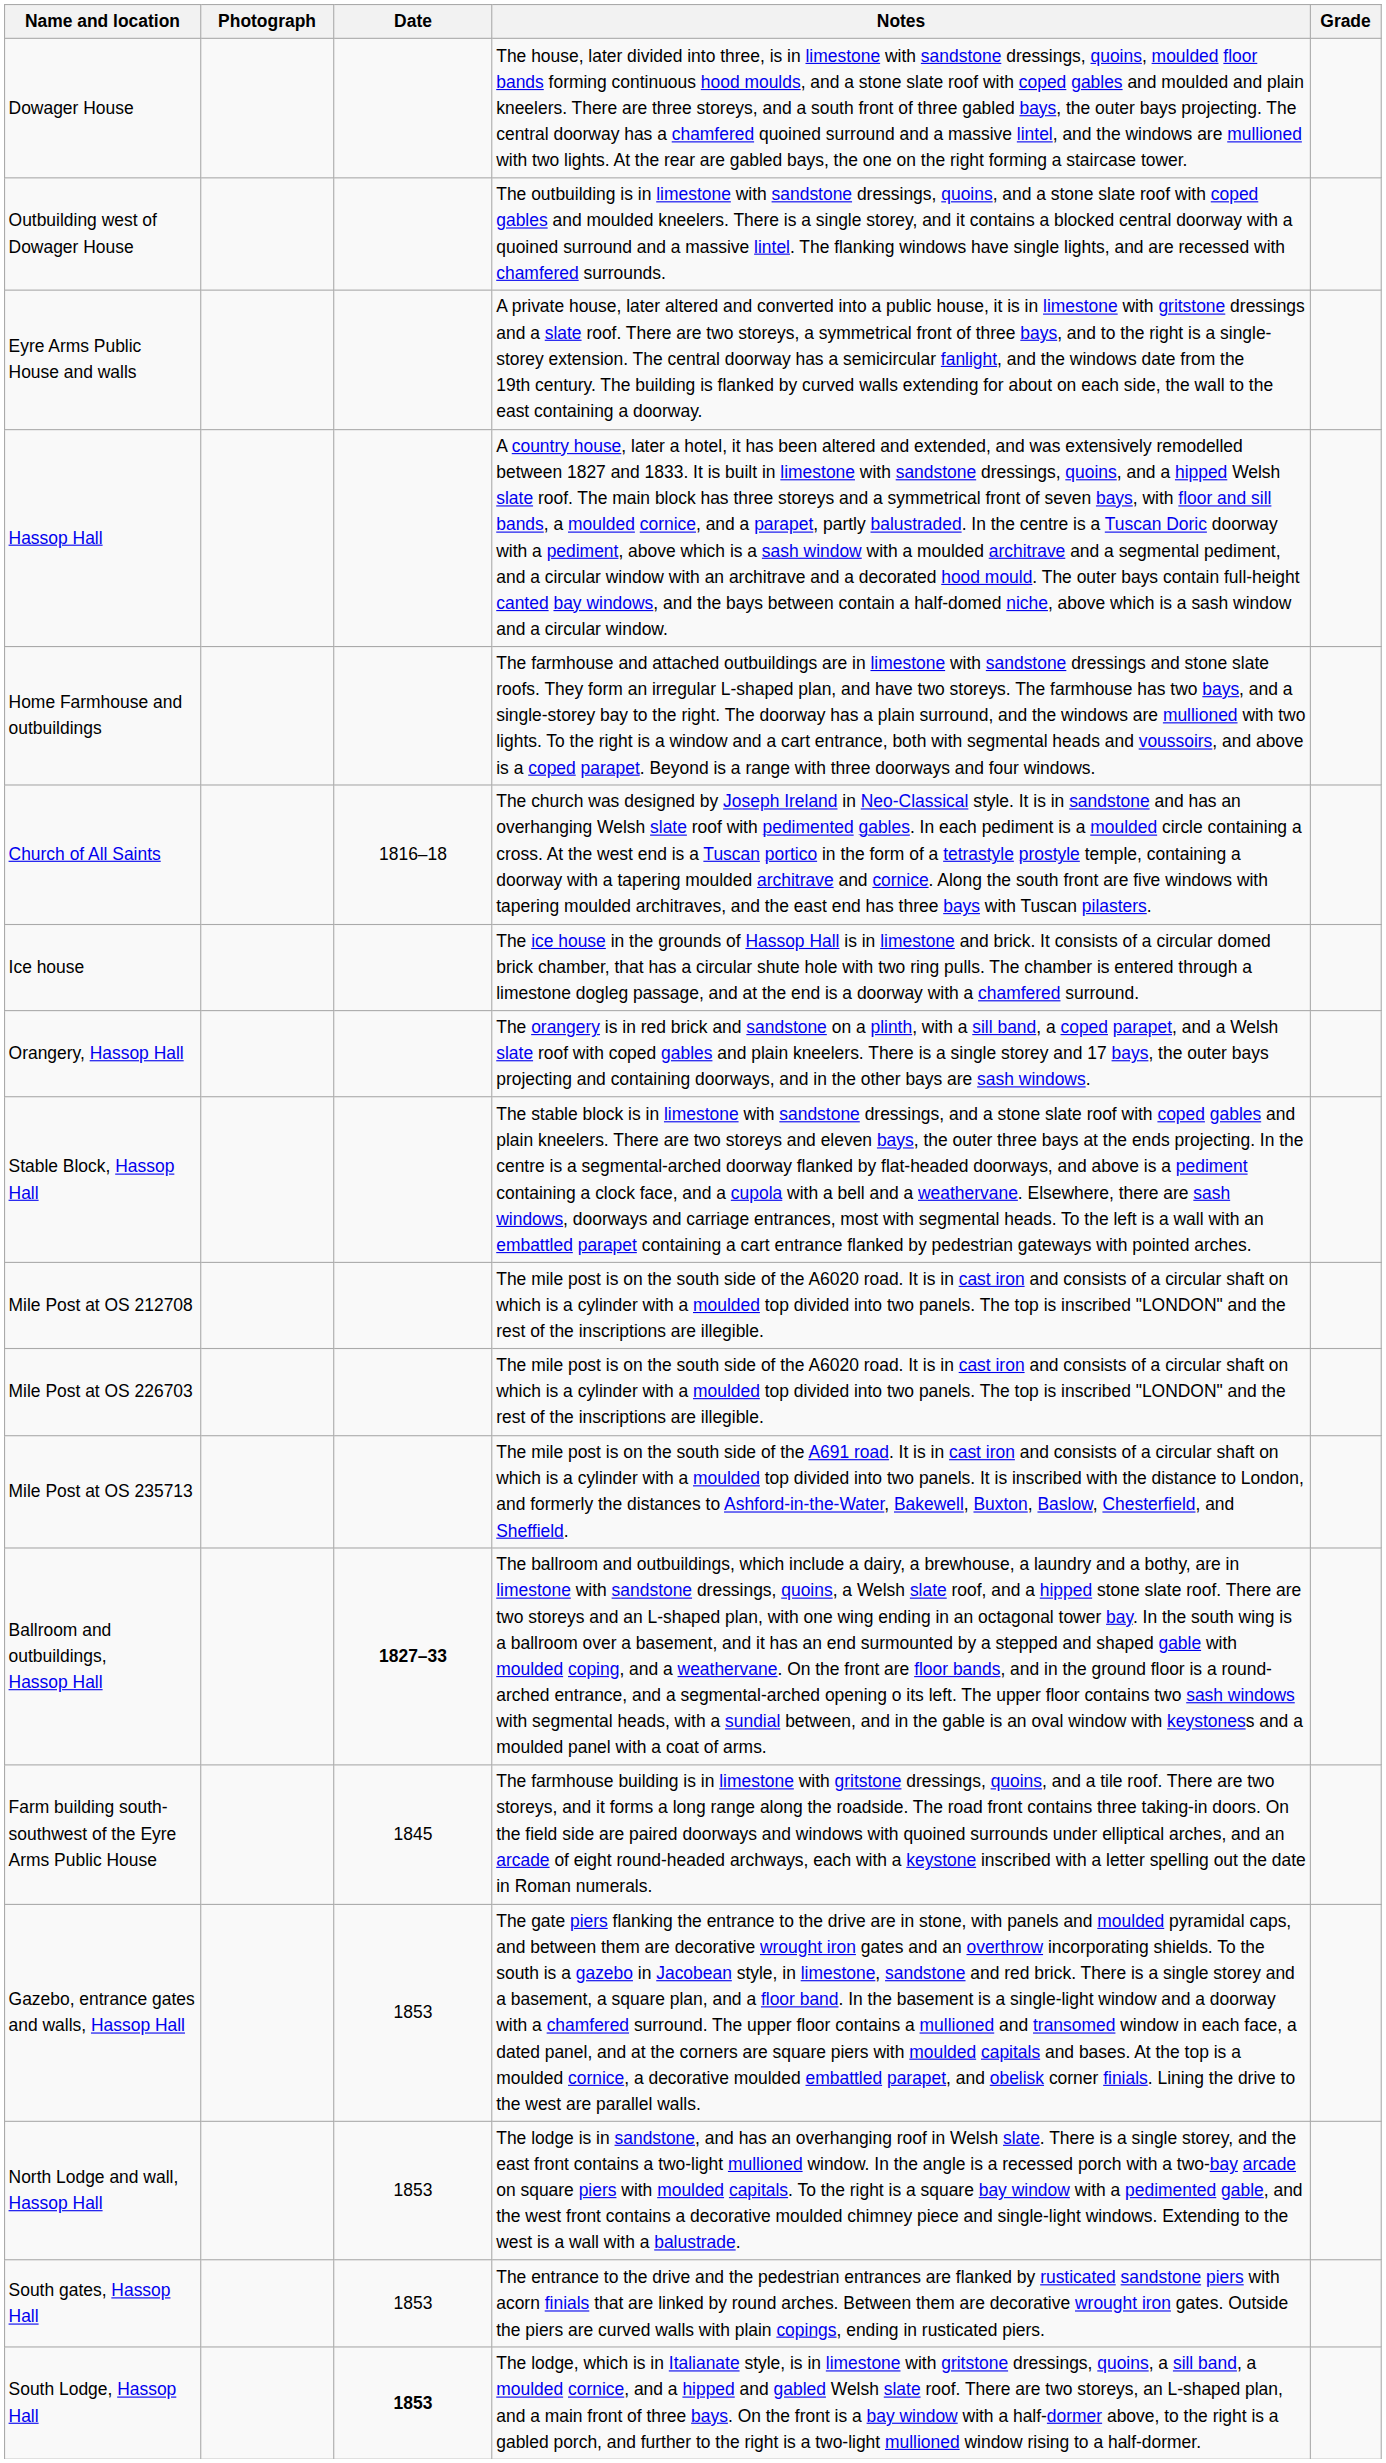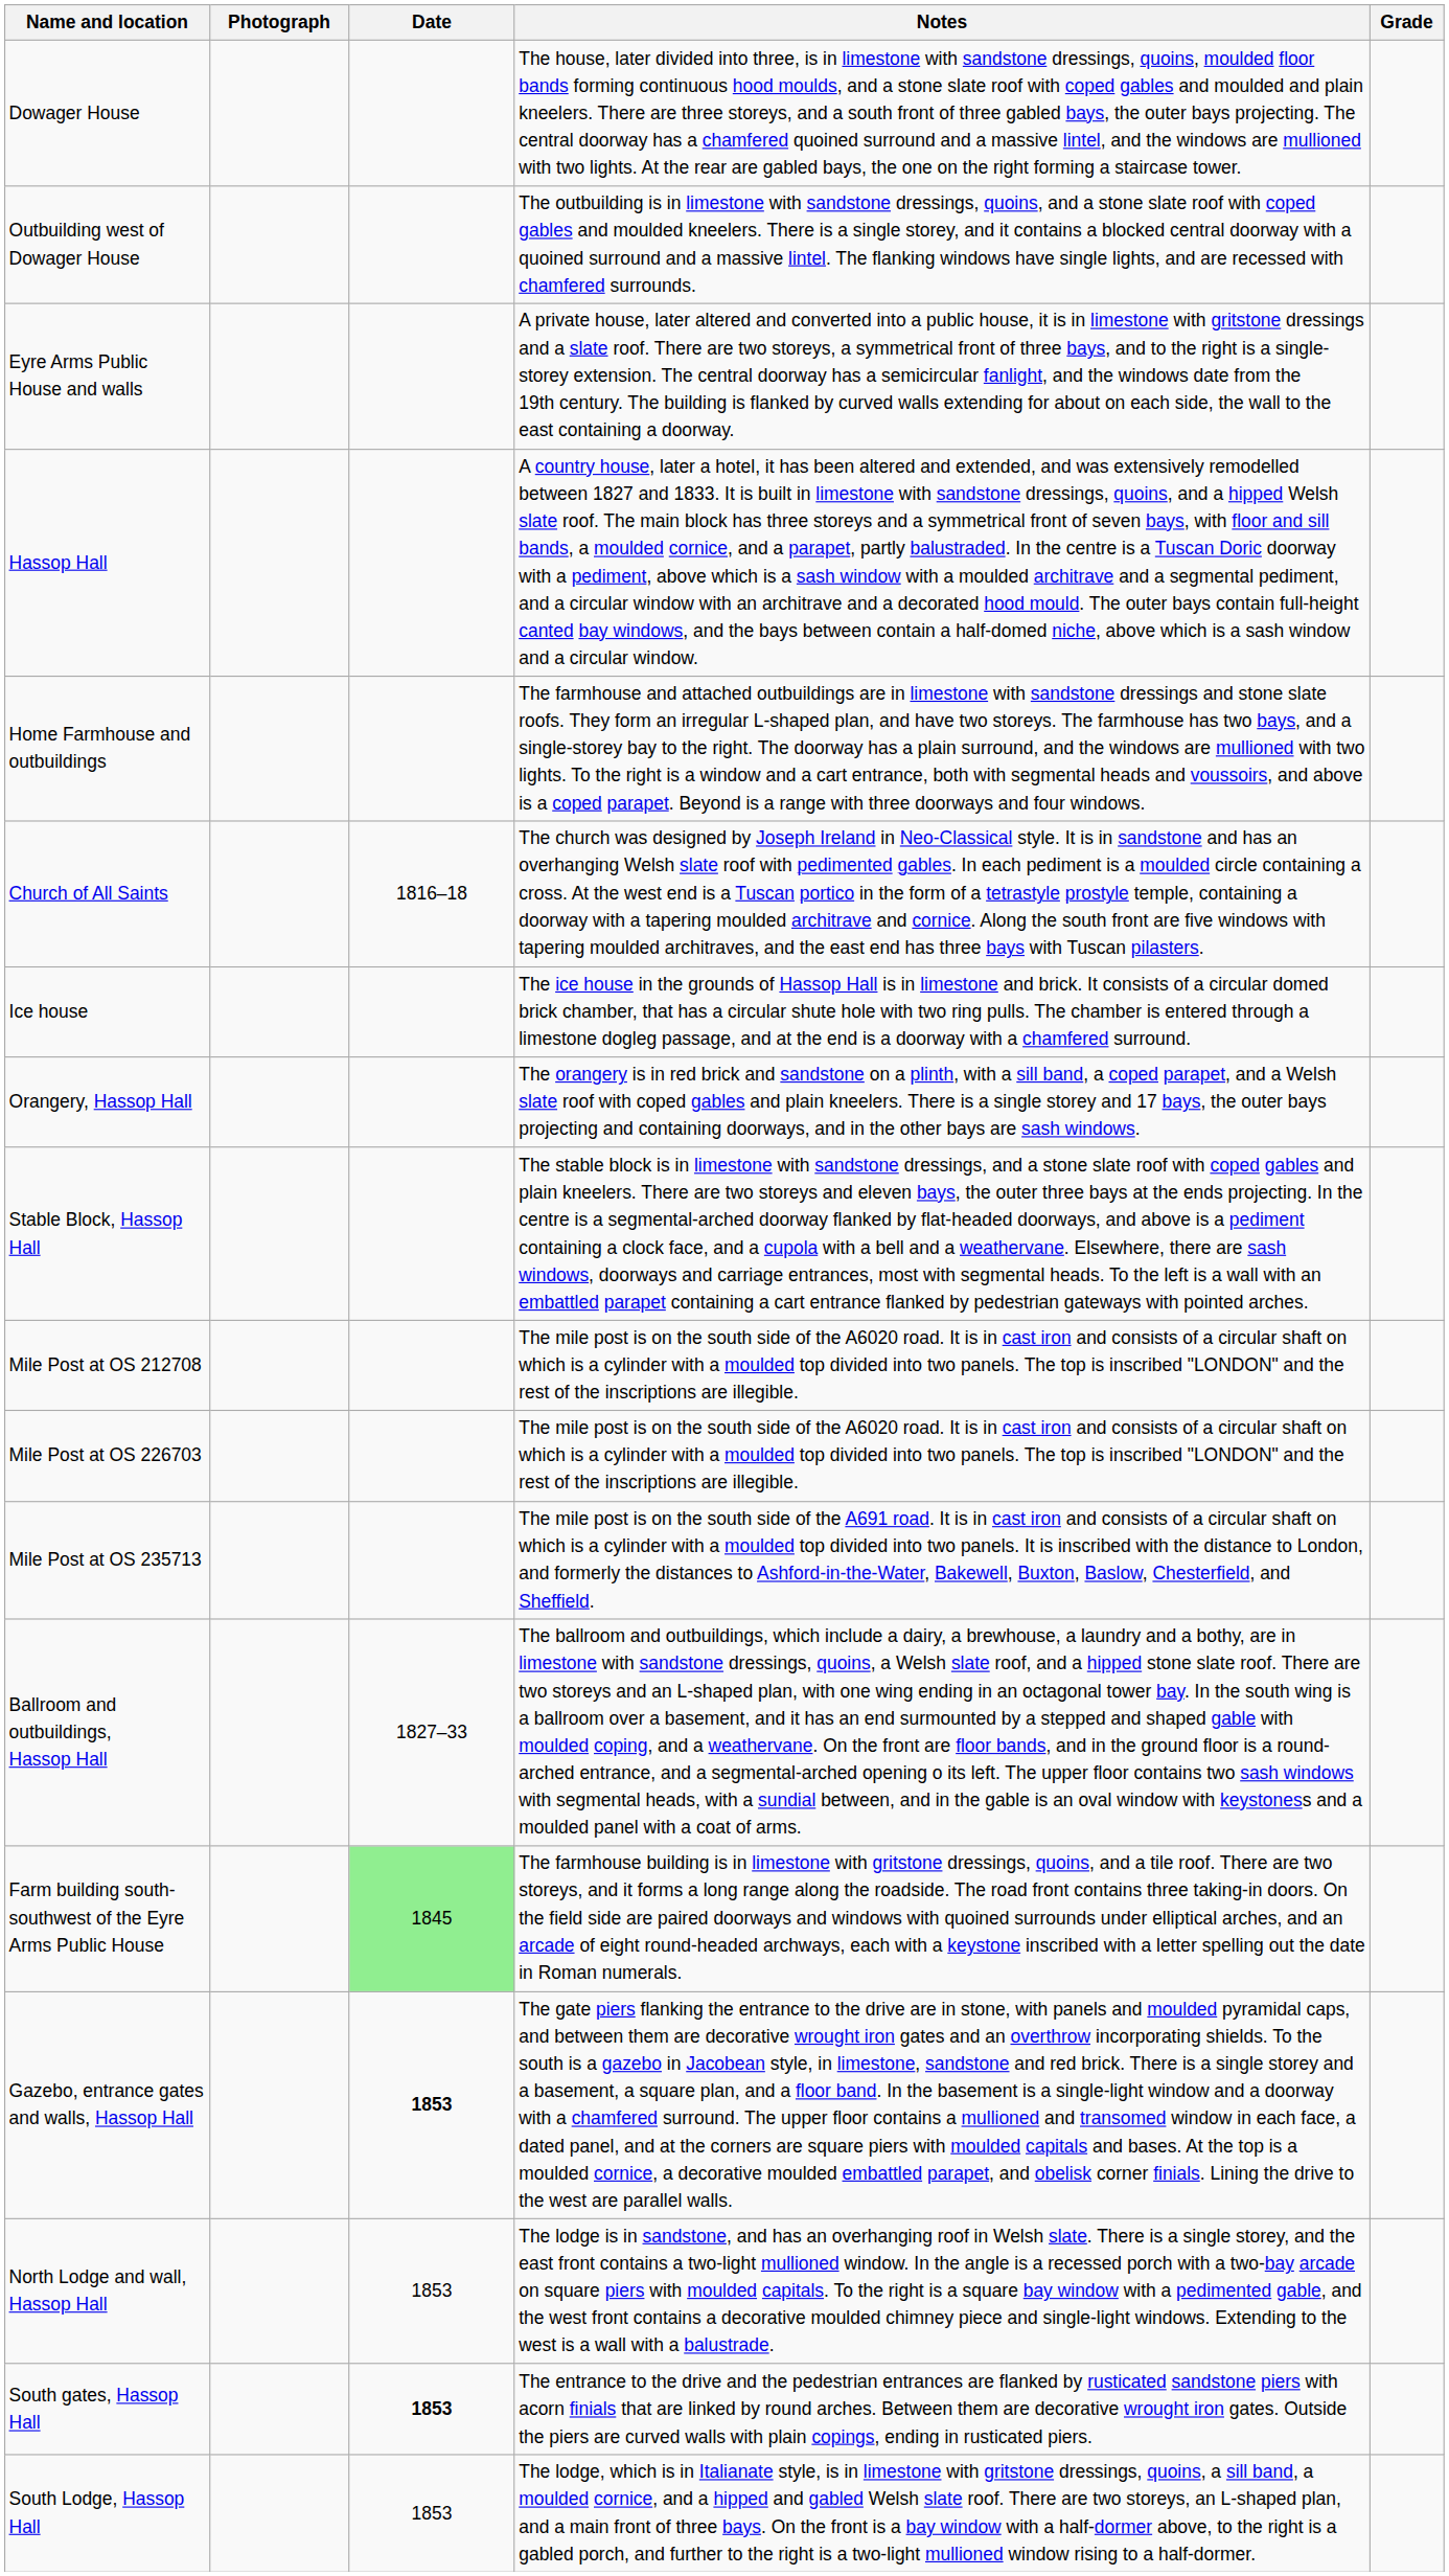Ballroom and outbuildings, Hassop Hall | Date: bold -> normal
Farm building south-southwest of the Eyre Arms Public House | Date: no background -> lightgreen background
Gazebo, entrance gates and walls, Hassop Hall | Date: normal -> bold
South gates, Hassop Hall | Date: normal -> bold
South Lodge, Hassop Hall | Date: bold -> normal
